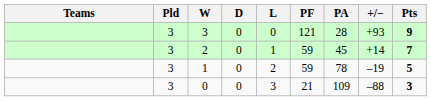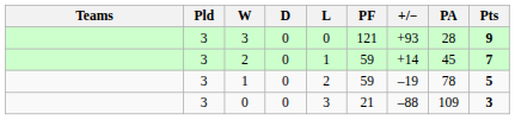columns swapped: PA <-> +/−
